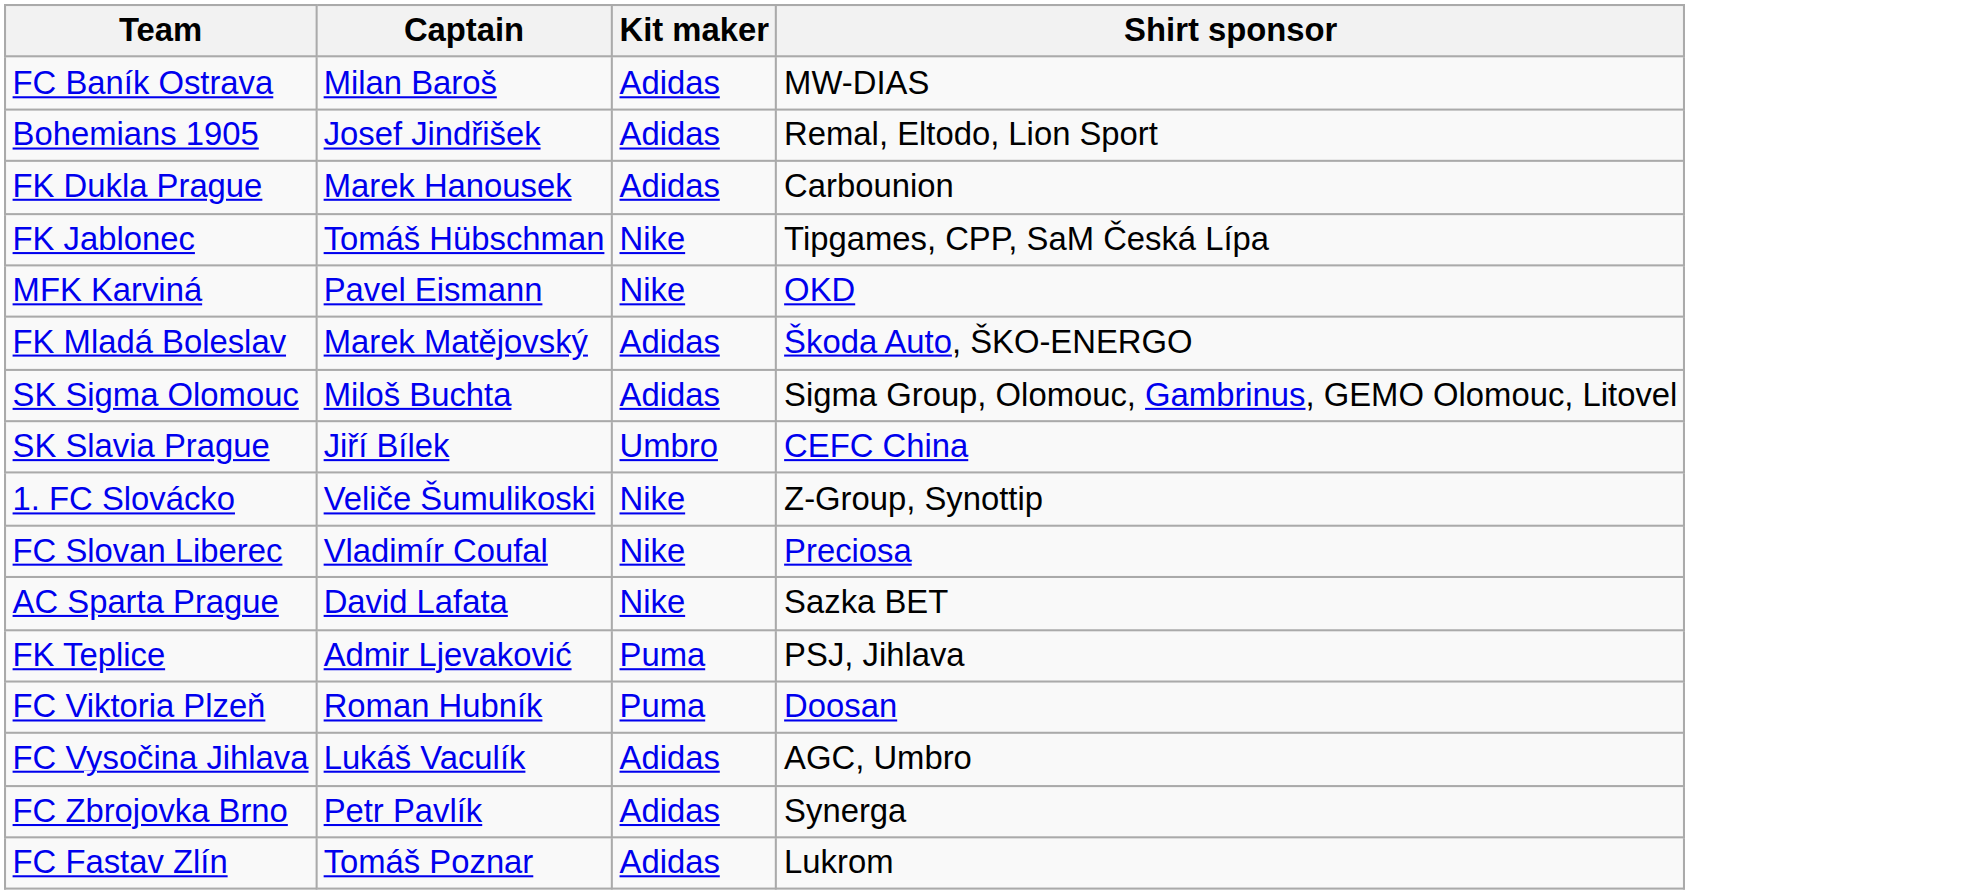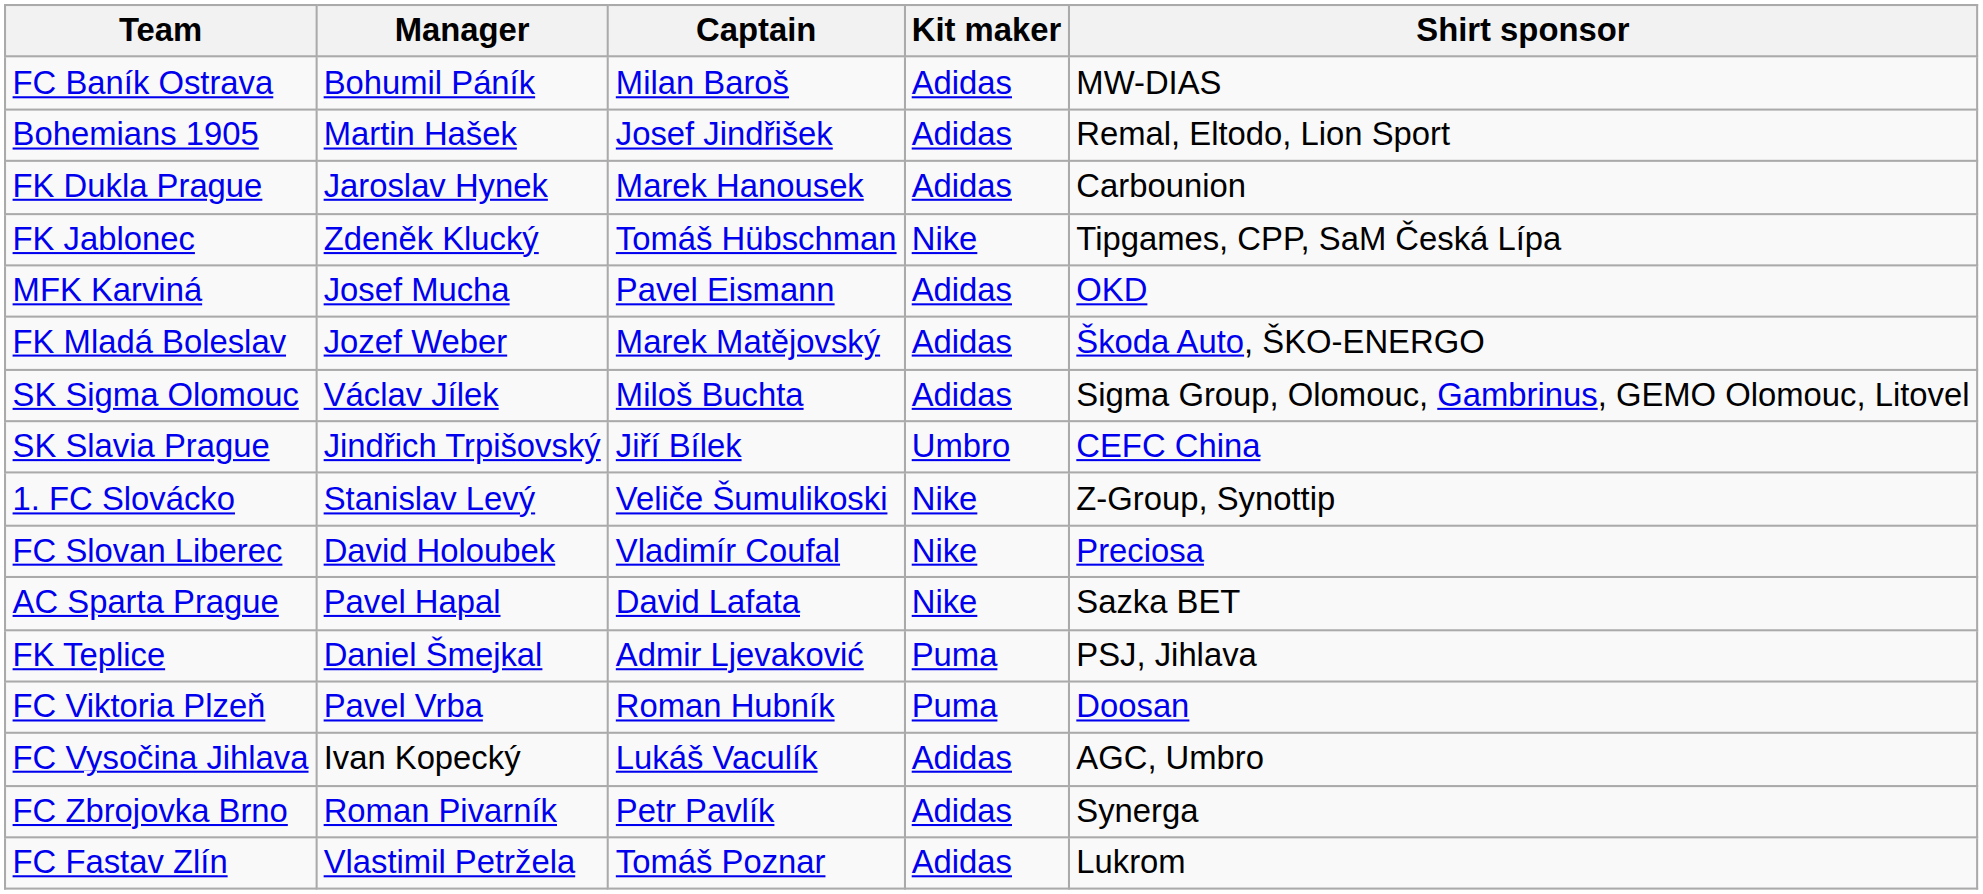+ column: Manager | Bohumil Páník | Martin Hašek | Jaroslav Hynek | Zdeněk Klucký | Josef Mucha | Jozef Weber | Václav Jílek | Jindřich Trpišovský | Stanislav Levý | David Holoubek | Pavel Hapal | Daniel Šmejkal | Pavel Vrba | Ivan Kopecký | Roman Pivarník | Vlastimil Petržela
MFK Karviná | Kit maker: Nike -> Adidas
